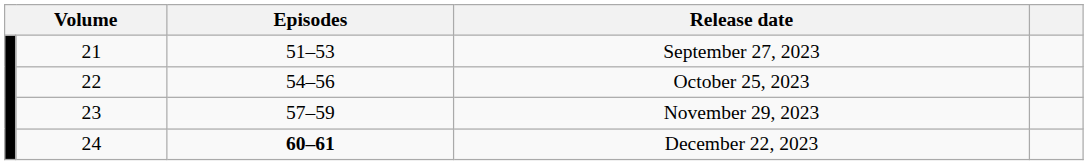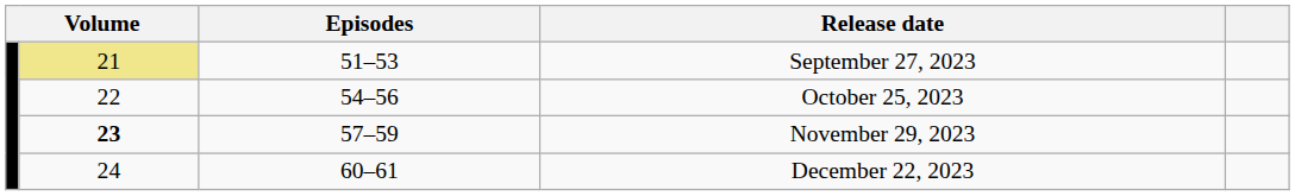September 27, 2023 | column 2: no background -> khaki background
November 29, 2023 | column 2: normal -> bold
December 22, 2023 | Episodes: bold -> normal
